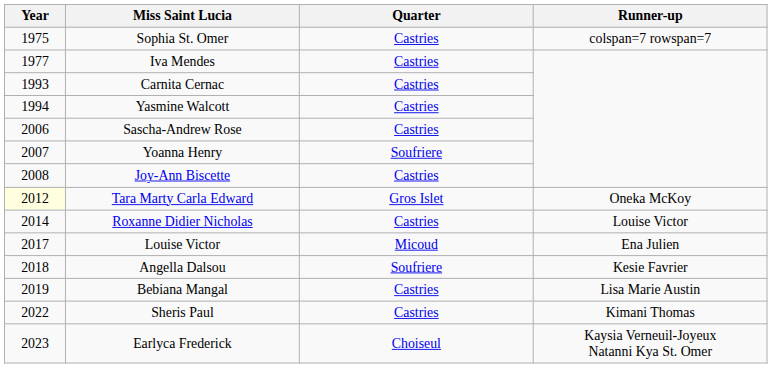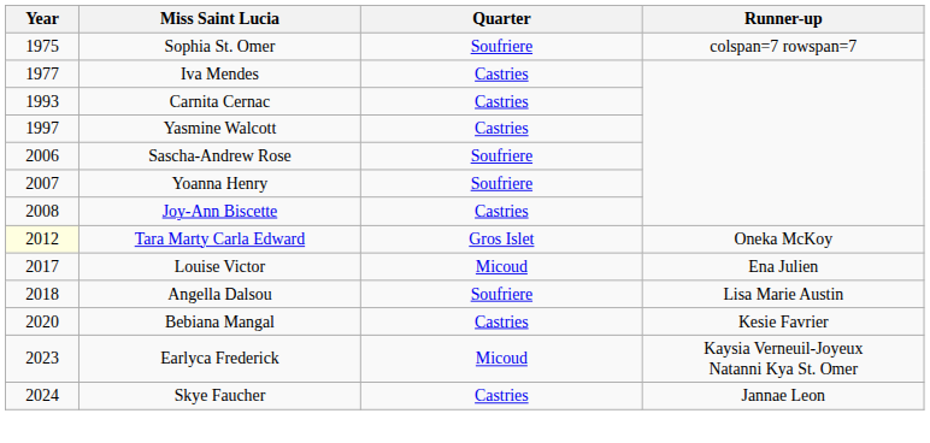Sophia St. Omer | Quarter: Castries -> Soufriere
Yasmine Walcott | Year: 1994 -> 1997
Sascha-Andrew Rose | Quarter: Castries -> Soufriere
- row: 2014 | Roxanne Didier Nicholas | Castries | Louise Victor
Angella Dalsou | Runner-up: Kesie Favrier -> Lisa Marie Austin
Bebiana Mangal | Year: 2019 -> 2020
Bebiana Mangal | Runner-up: Lisa Marie Austin -> Kesie Favrier
- row: 2022 | Sheris Paul | Castries | Kimani Thomas
Earlyca Frederick | Quarter: Choiseul -> Micoud
+ row: 2024 | Skye Faucher | Castries | Jannae Leon
